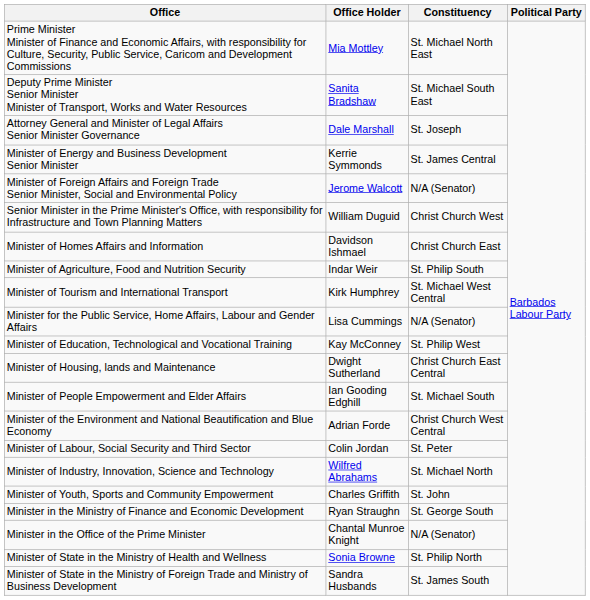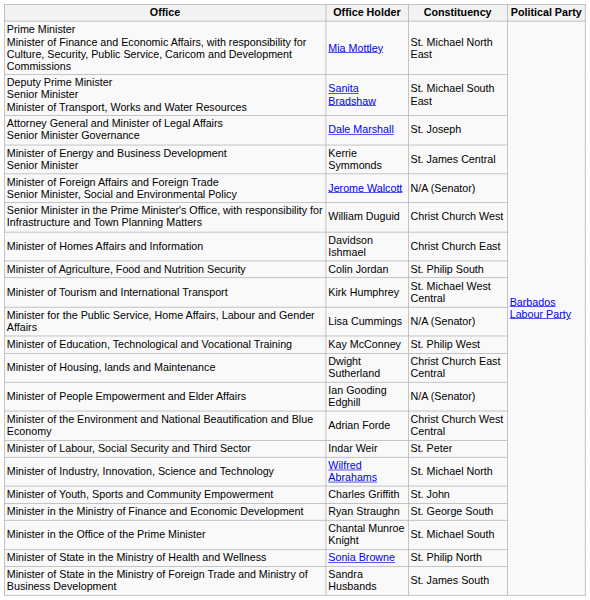Minister of Agriculture, Food and Nutrition Security | Office Holder: Indar Weir -> Colin Jordan
Minister of People Empowerment and Elder Affairs | Constituency: St. Michael South -> N/A (Senator)
Minister of Labour, Social Security and Third Sector | Office Holder: Colin Jordan -> Indar Weir
Minister in the Office of the Prime Minister | Constituency: N/A (Senator) -> St. Michael South
